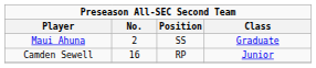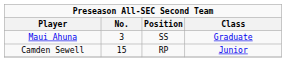Maui Ahuna | No.: 2 -> 3
Camden Sewell | No.: 16 -> 15
